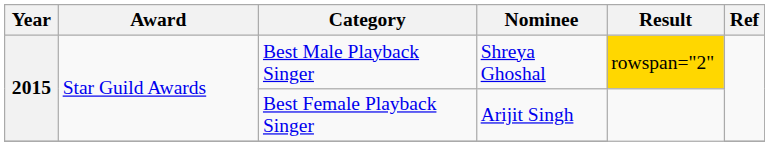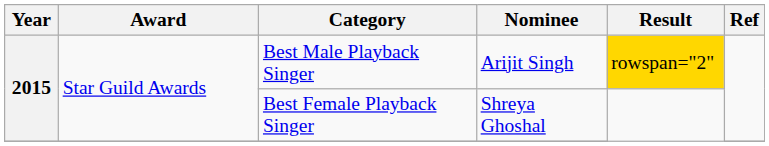Best Male Playback Singer | Nominee: Shreya Ghoshal -> Arijit Singh
Best Female Playback Singer | Nominee: Arijit Singh -> Shreya Ghoshal
